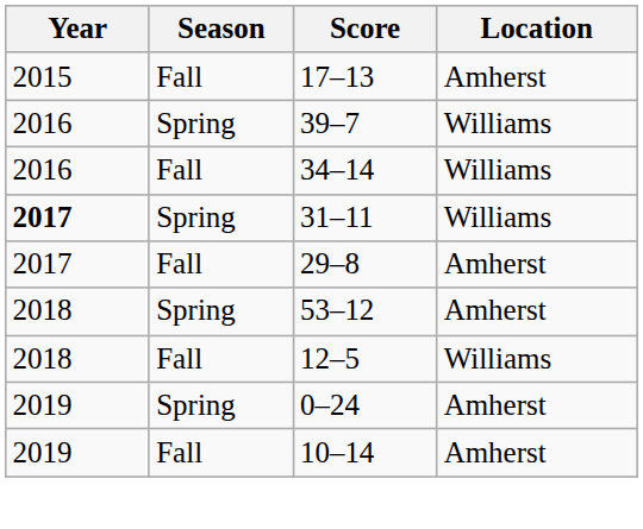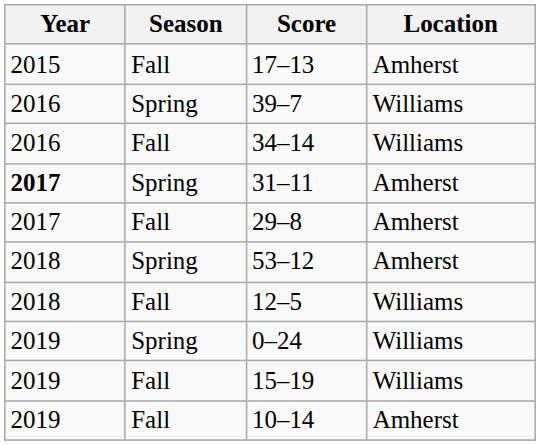31–11 | Location: Williams -> Amherst
0–24 | Location: Amherst -> Williams
+ row: 2019 | Fall | 15–19 | Williams
